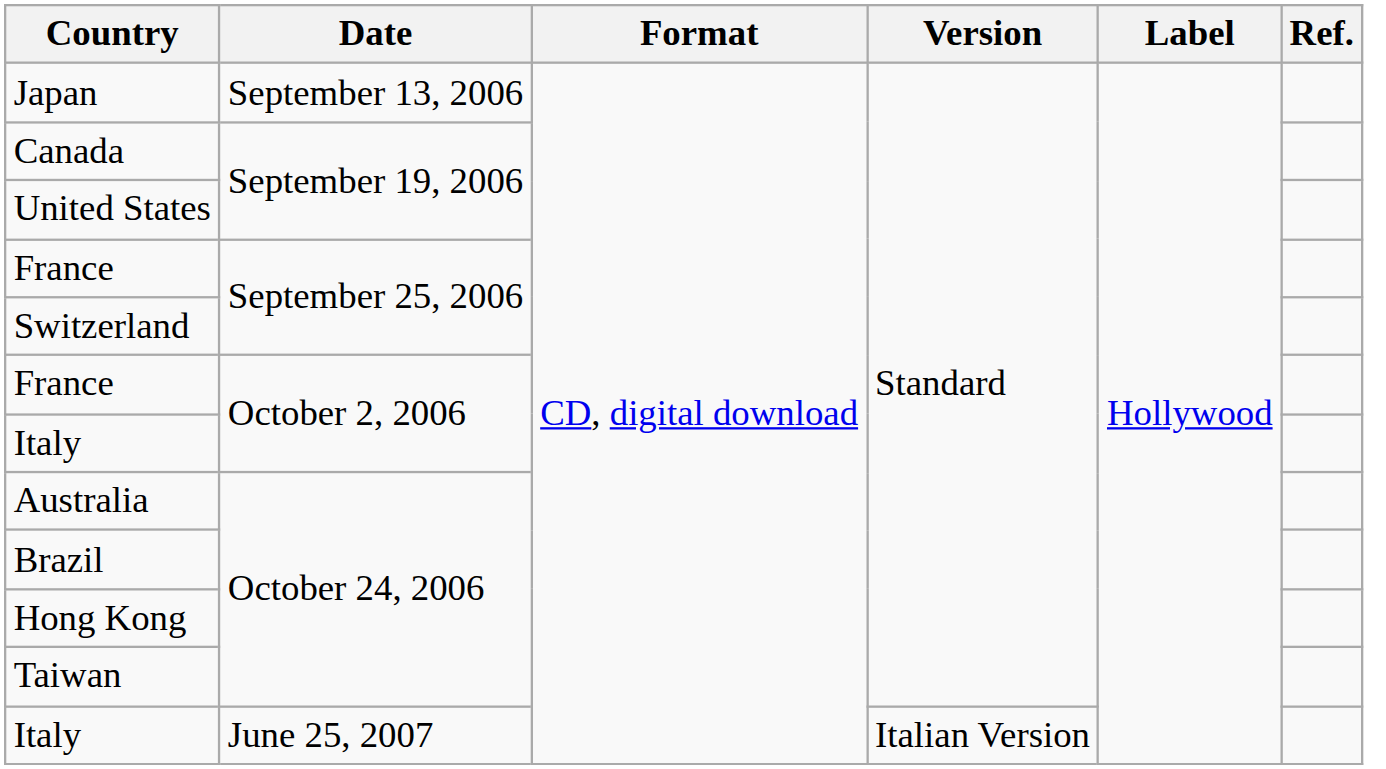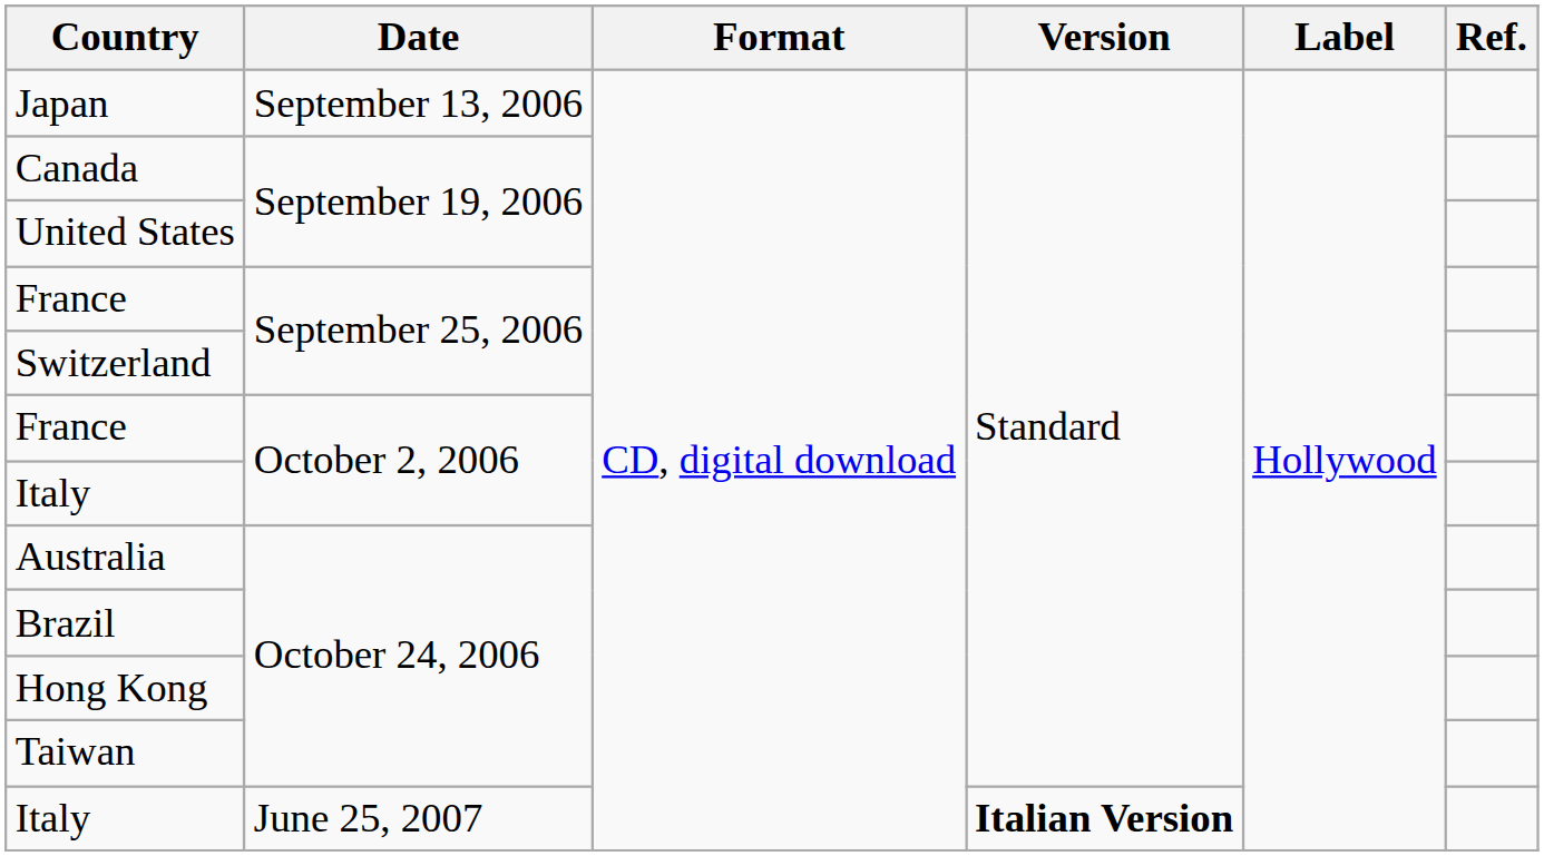Italy / June 25, 2007 | Version: normal -> bold
